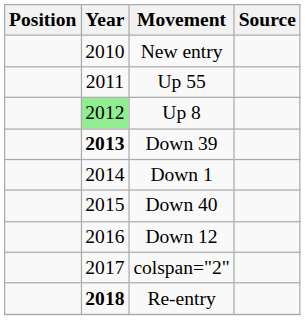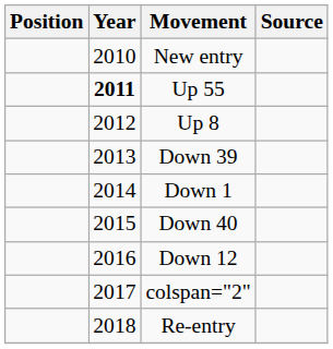Up 55 | Year: normal -> bold
Up 8 | Year: lightgreen background -> no background
Down 39 | Year: bold -> normal
Re-entry | Year: bold -> normal
